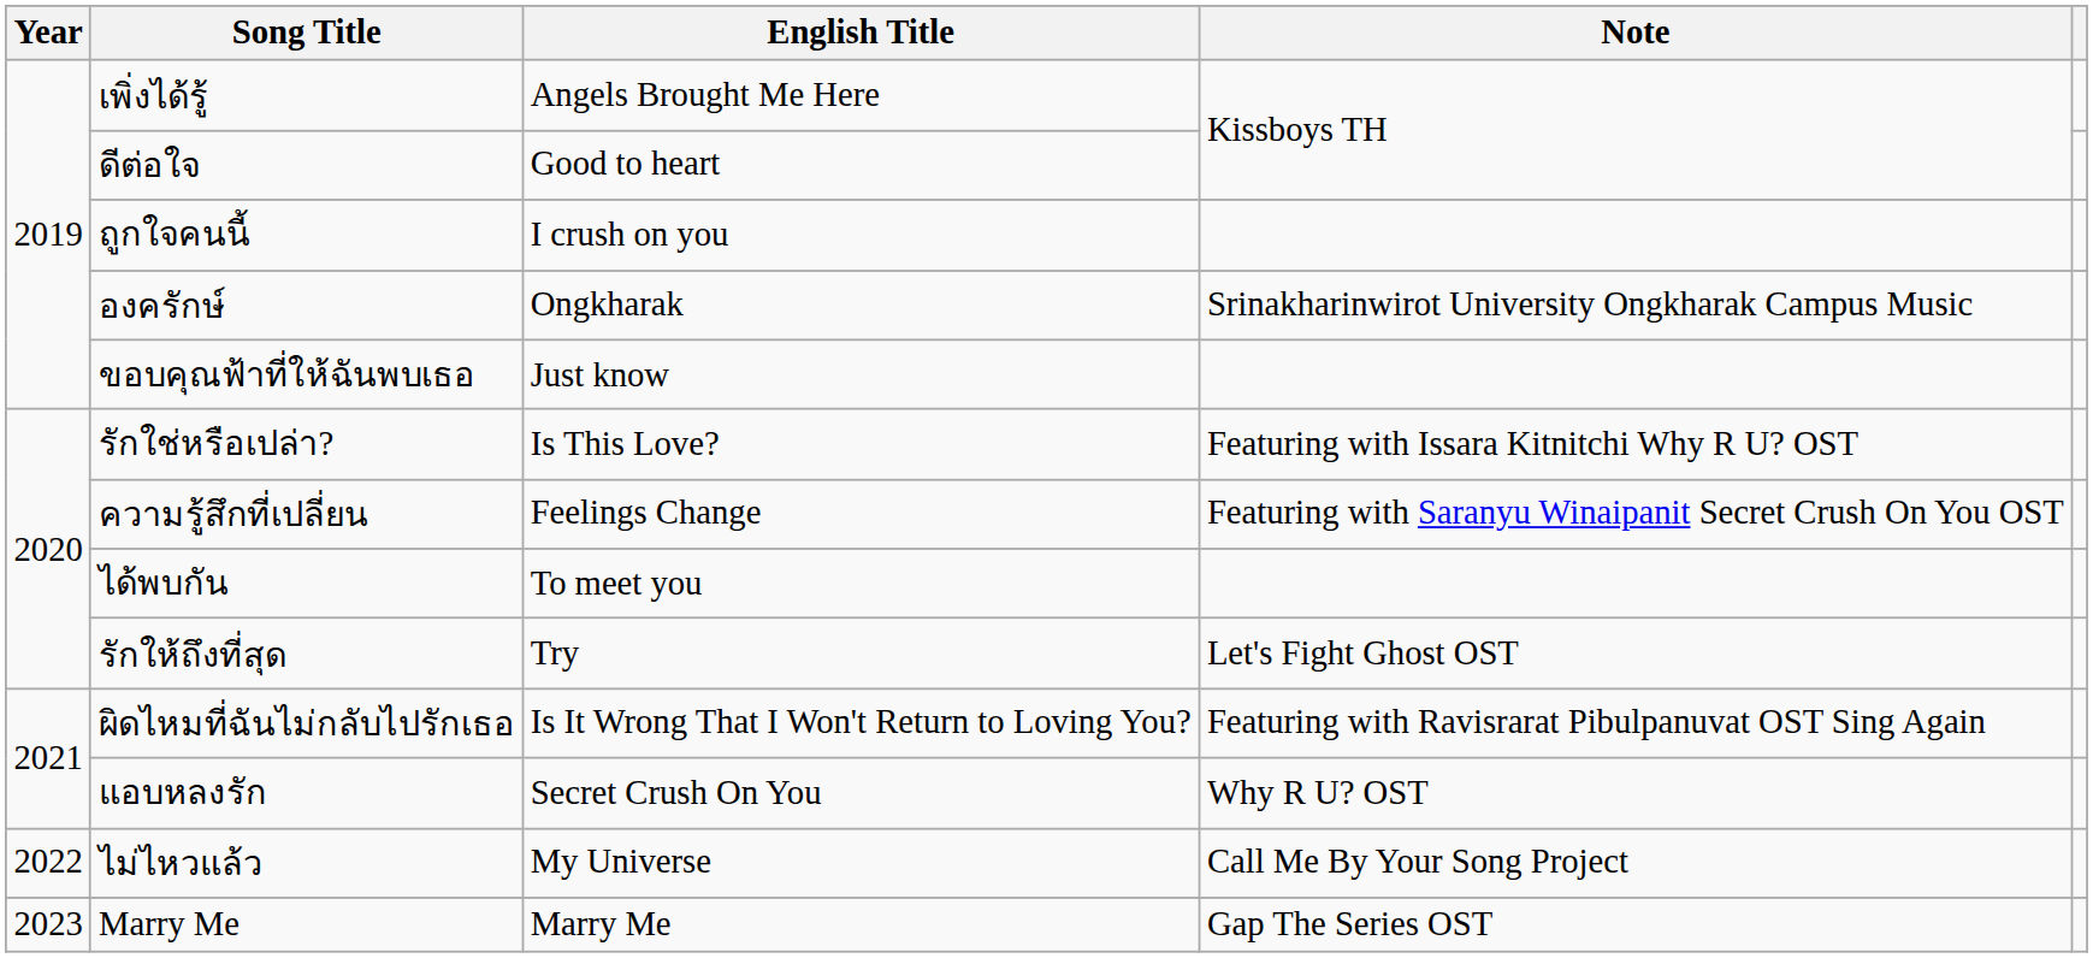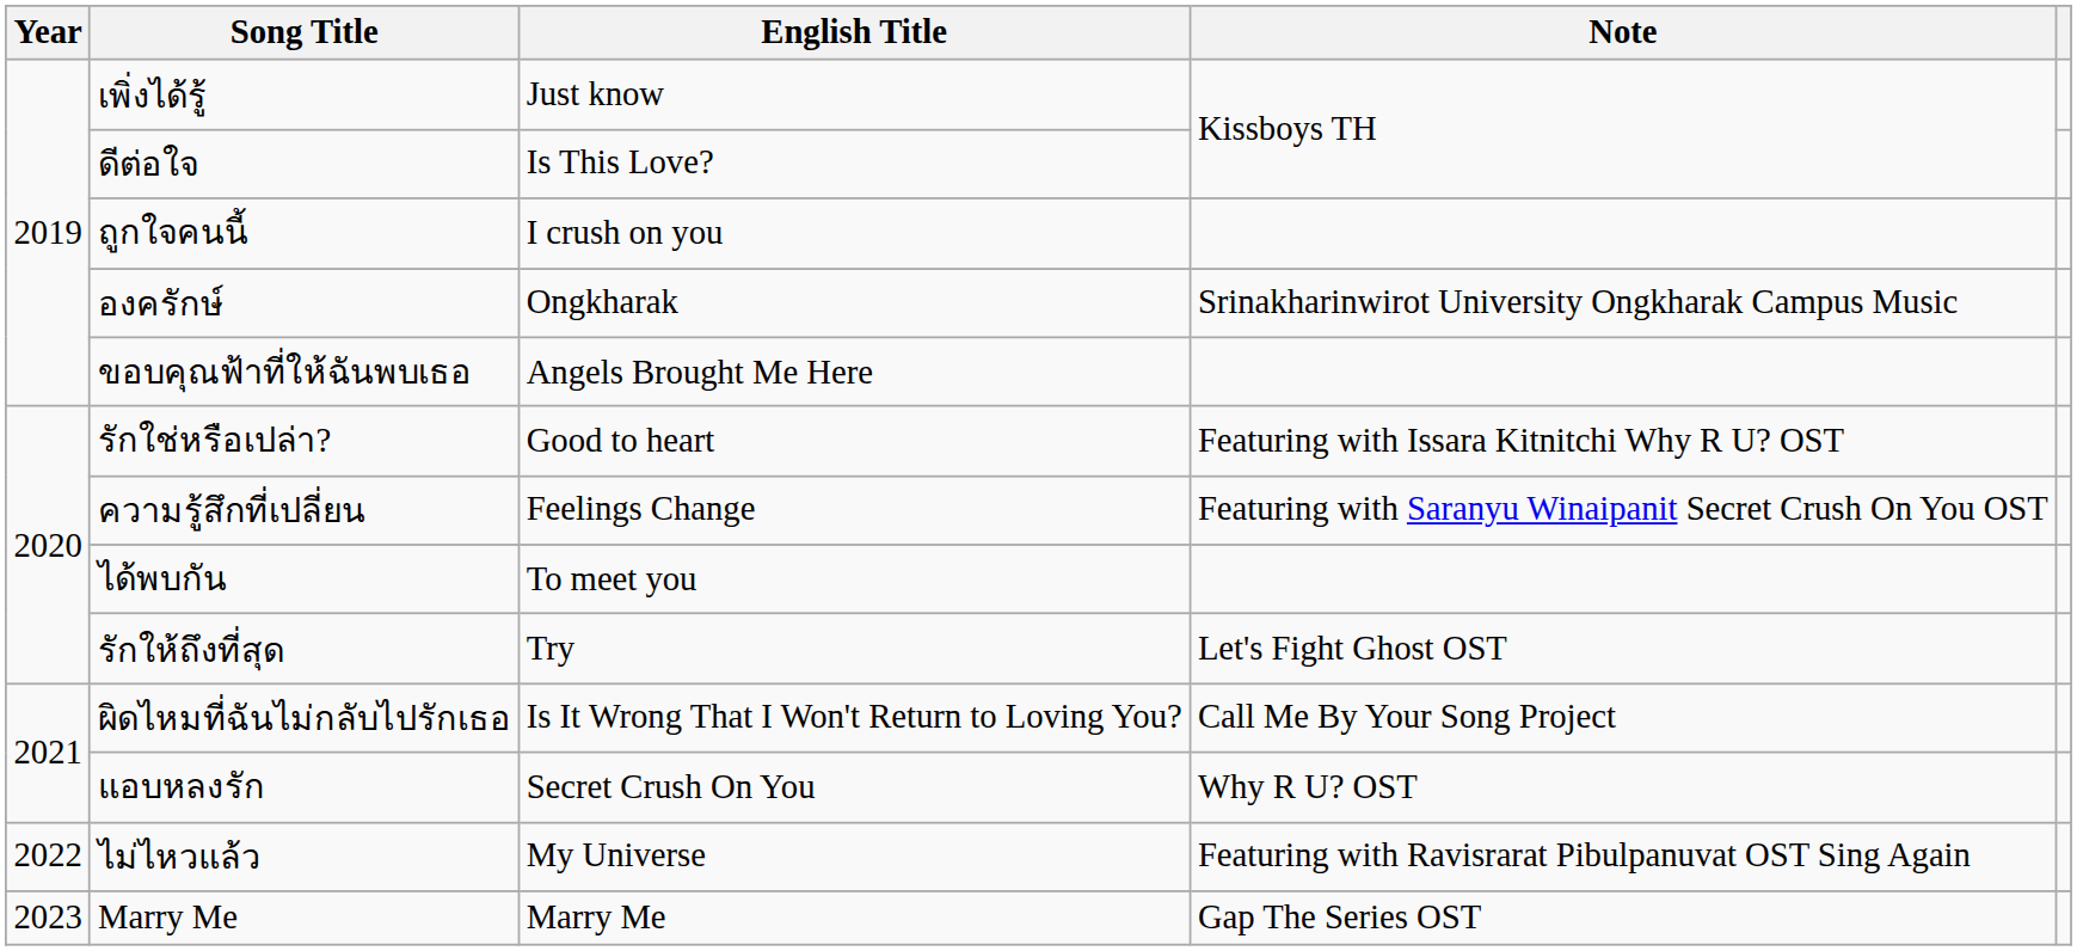เพิ่งได้รู้ | English Title: Angels Brought Me Here -> Just know
ดีต่อใจ | English Title: Good to heart -> Is This Love?
ขอบคุณฟ้าที่ให้ฉันพบเธอ | English Title: Just know -> Angels Brought Me Here
รักใช่หรือเปล่า? | English Title: Is This Love? -> Good to heart
ผิดไหมที่ฉันไม่กลับไปรักเธอ | Note: Featuring with Ravisrarat Pibulpanuvat OST Sing Again -> Call Me By Your Song Project
ไม่ไหวแล้ว | Note: Call Me By Your Song Project -> Featuring with Ravisrarat Pibulpanuvat OST Sing Again
